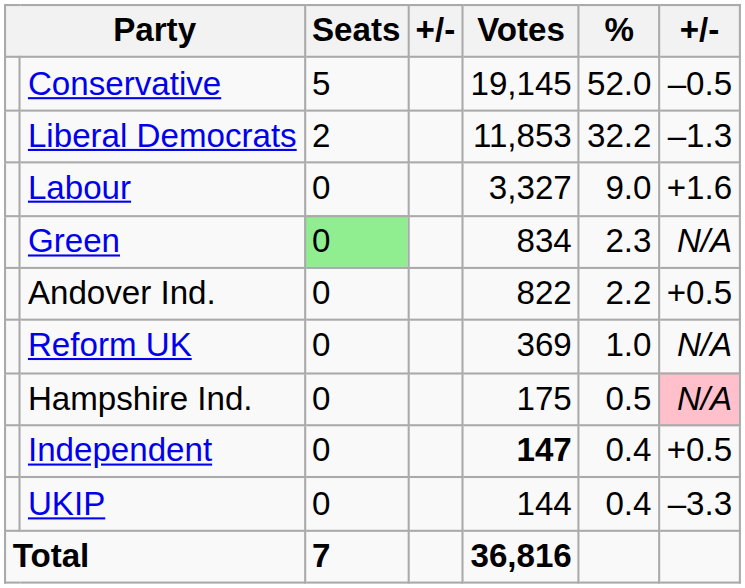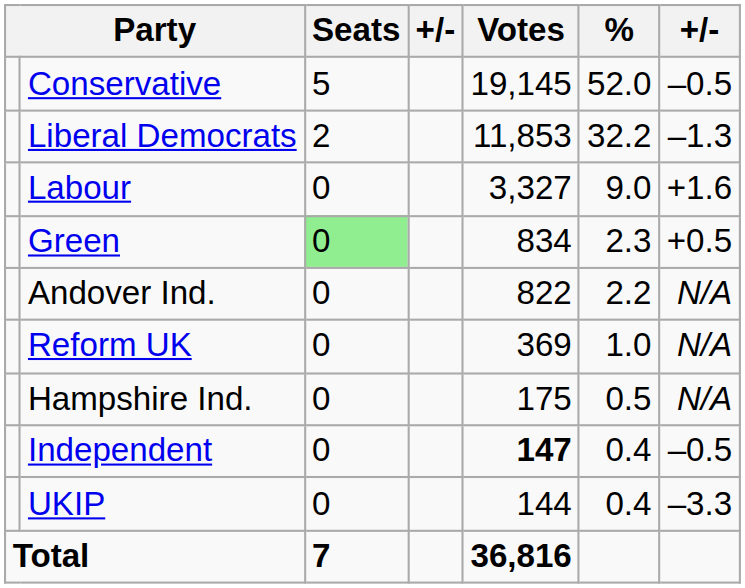Green | column 7: N/A -> +0.5
Andover Ind. | column 7: +0.5 -> N/A
Hampshire Ind. | column 7: pink background -> no background
Independent | column 7: +0.5 -> –0.5
